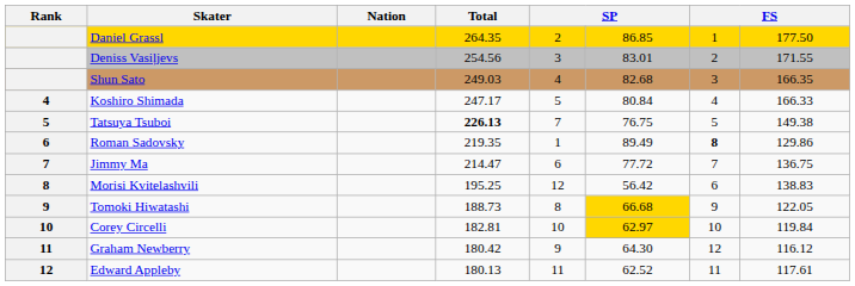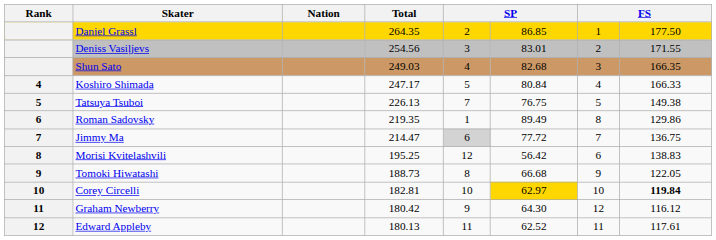Tatsuya Tsuboi | Total: bold -> normal
Roman Sadovsky | column 7: bold -> normal
Jimmy Ma | column 5: no background -> lightgrey background
Tomoki Hiwatashi | column 6: gold background -> no background
Corey Circelli | column 8: normal -> bold
